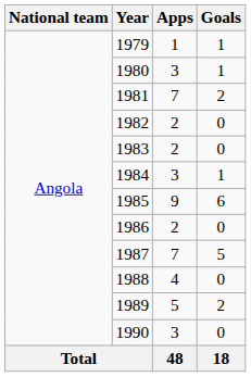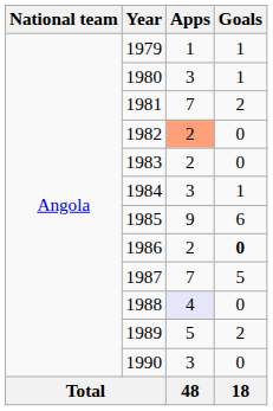1982 | Apps: no background -> lightsalmon background
1986 | Goals: normal -> bold
1988 | Apps: no background -> lavender background
